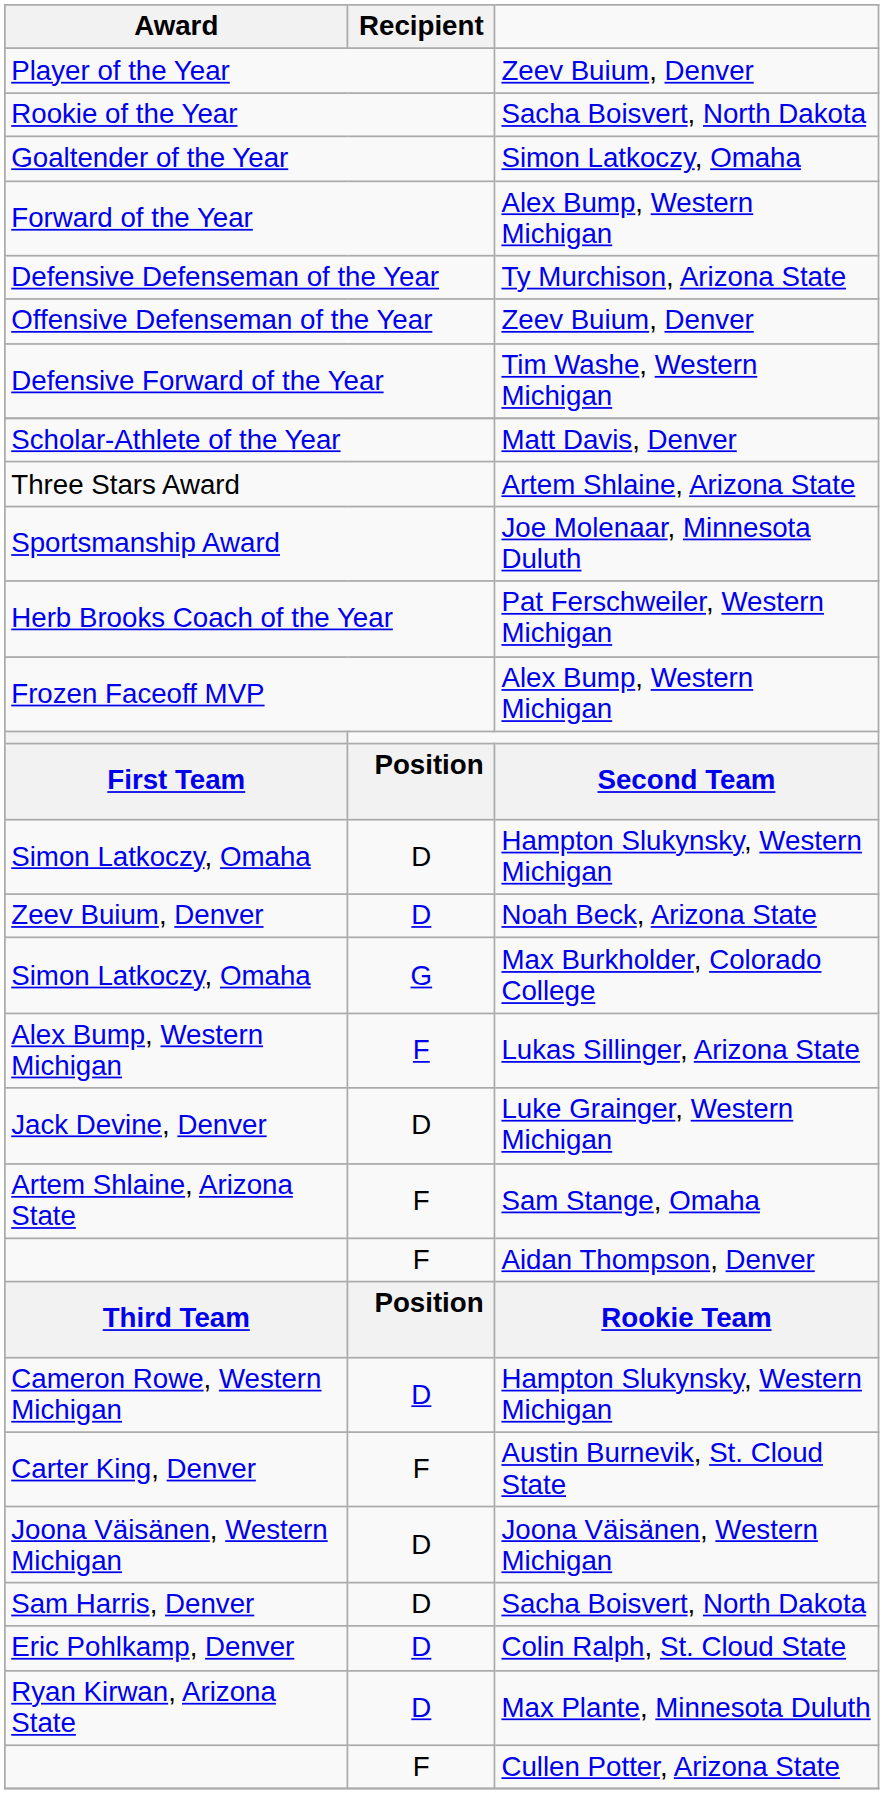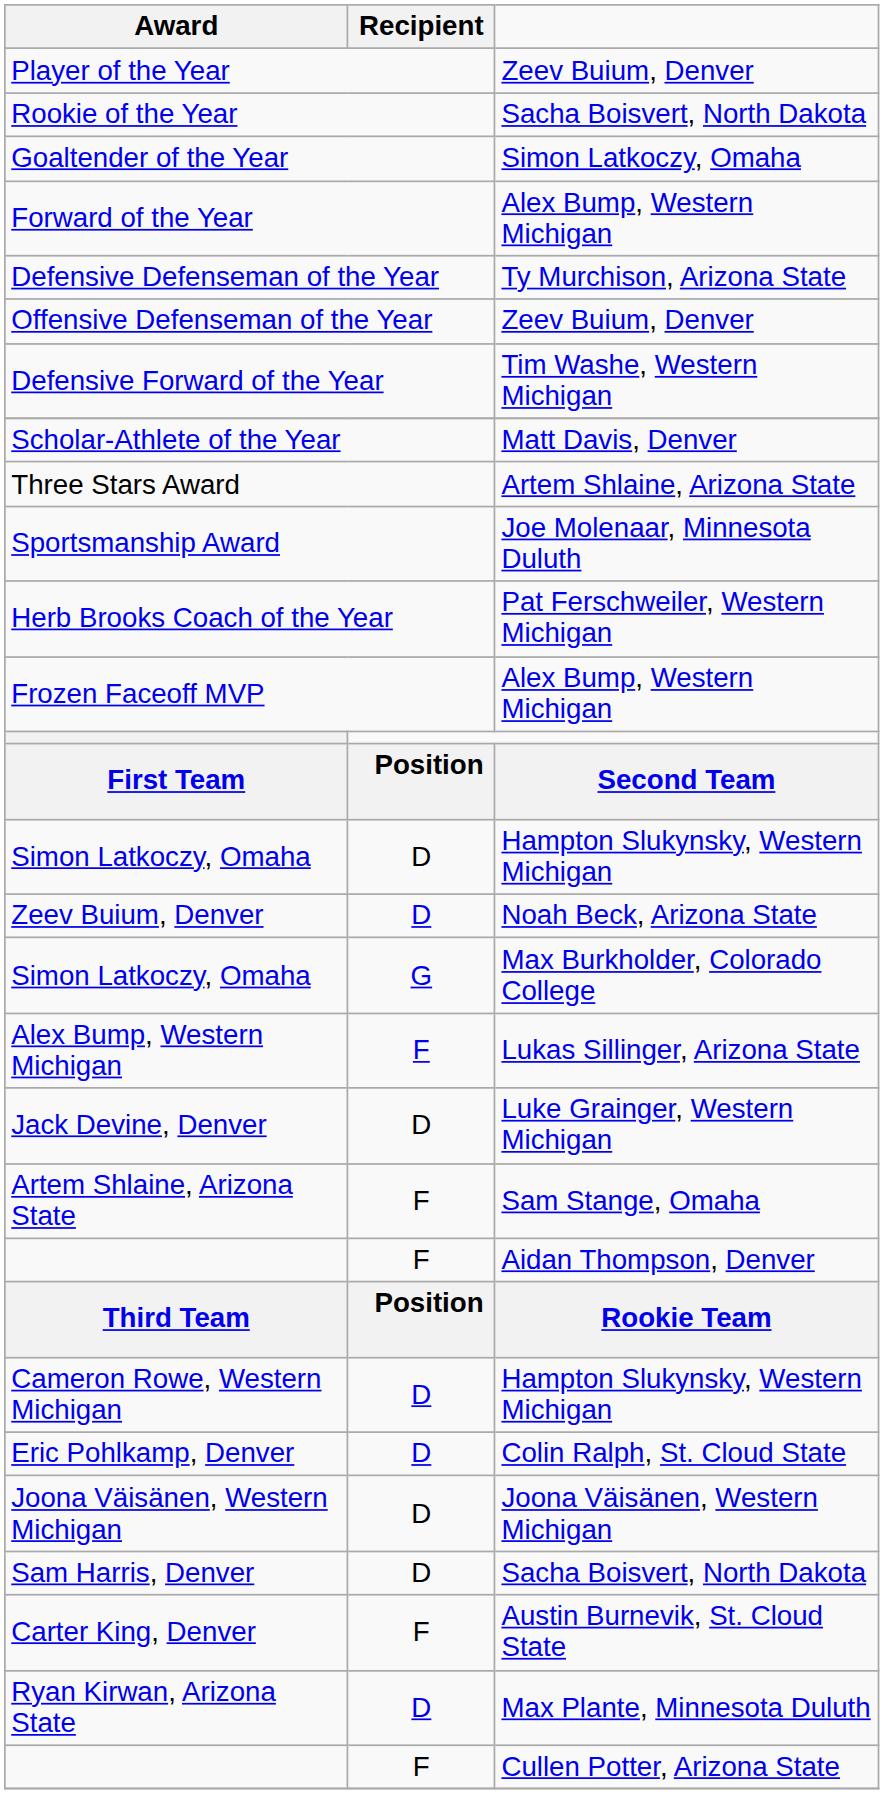rows swapped: Eric Pohlkamp, Denver <-> Carter King, Denver
